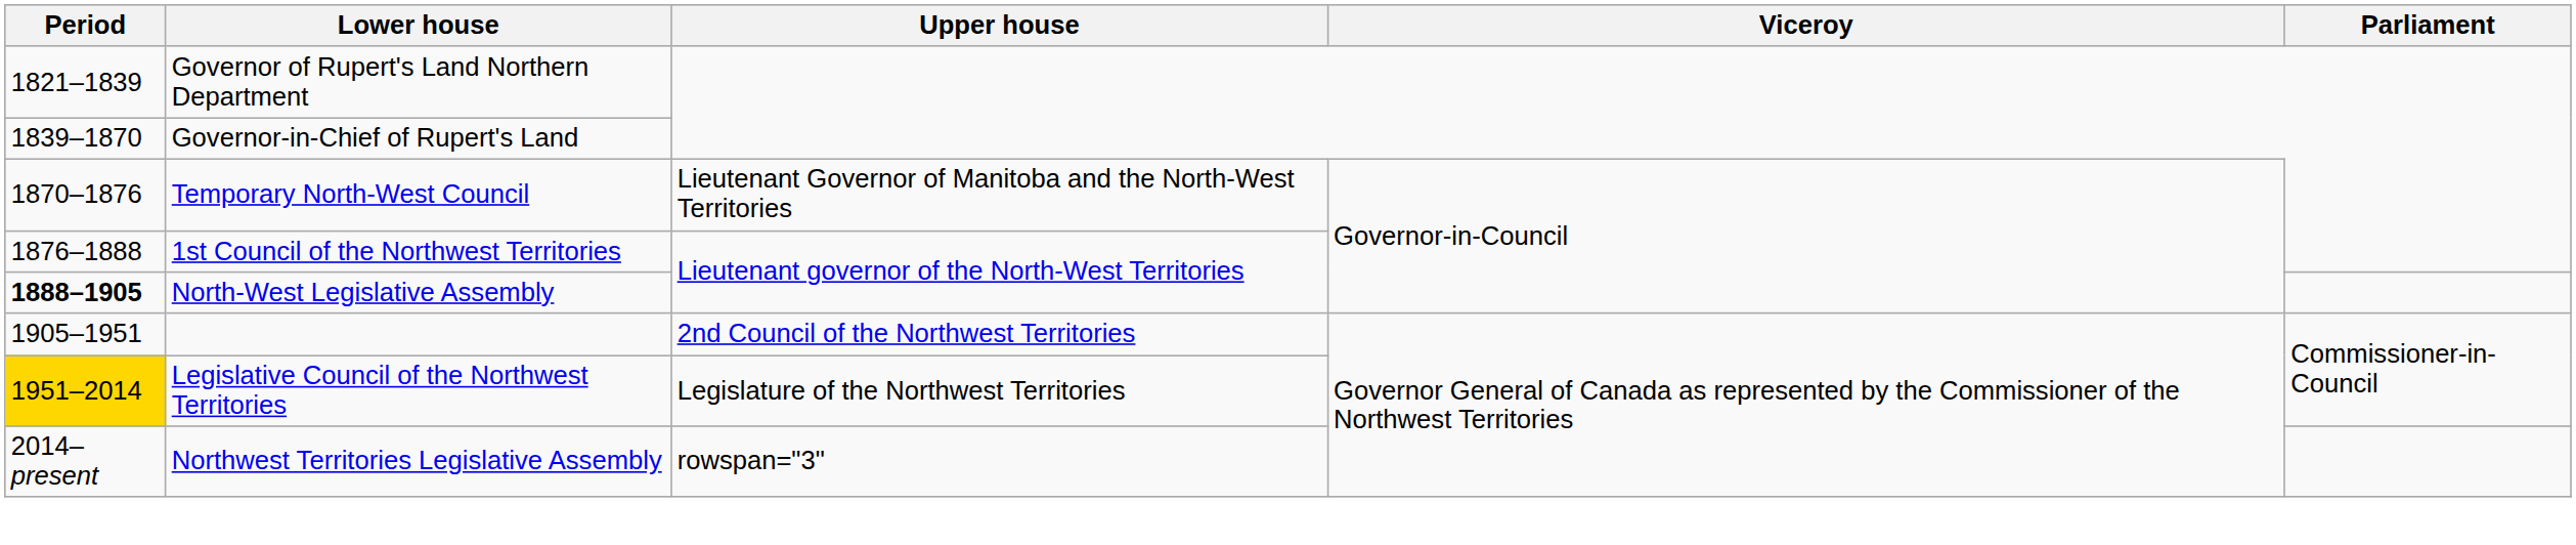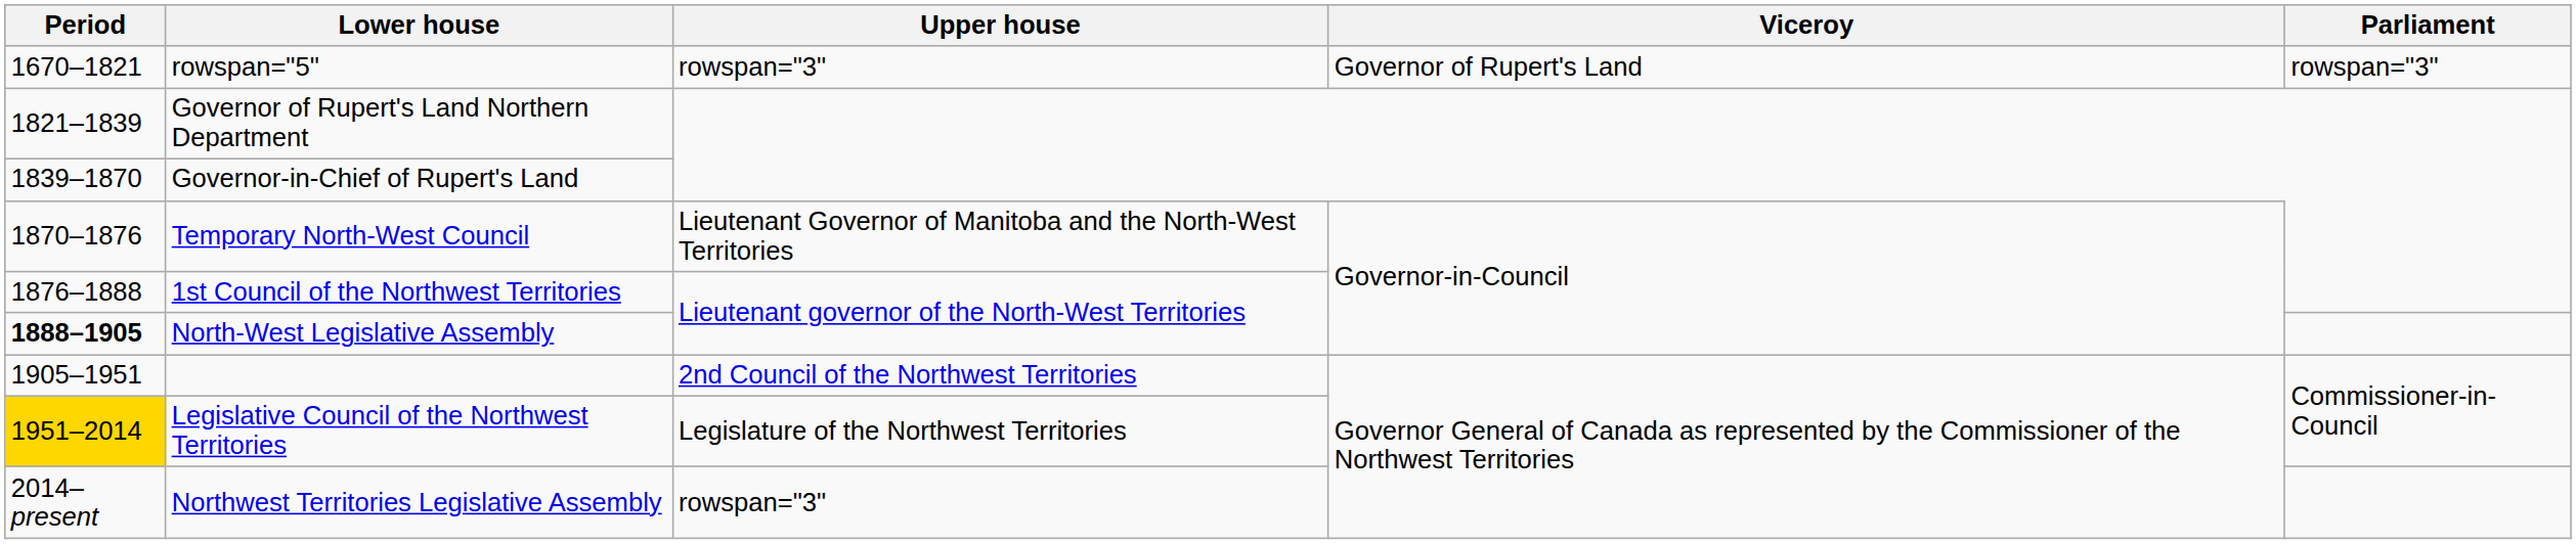+ row: 1670–1821 | rowspan="5" | rowspan="3" | Governor of Rupert's Land | rowspan="3"
